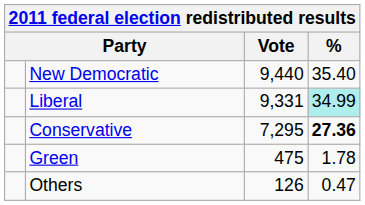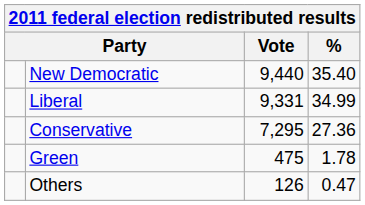Liberal | %: paleturquoise background -> no background
Conservative | %: bold -> normal
